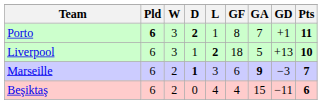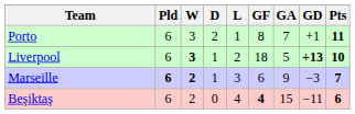Porto | Pld: bold -> normal
Porto | D: bold -> normal
Liverpool | W: normal -> bold
Liverpool | L: bold -> normal
Liverpool | GD: normal -> bold
Marseille | Pld: normal -> bold
Marseille | W: normal -> bold
Marseille | D: bold -> normal
Marseille | GA: bold -> normal
Beşiktaş | GF: normal -> bold
